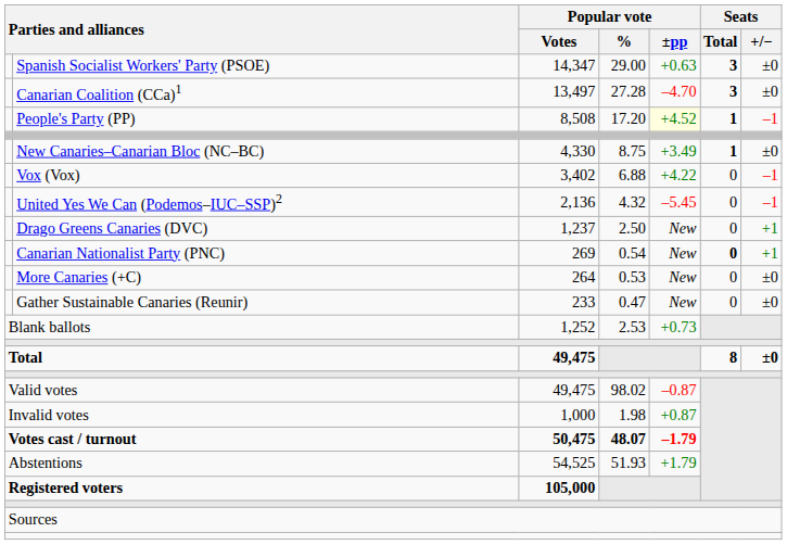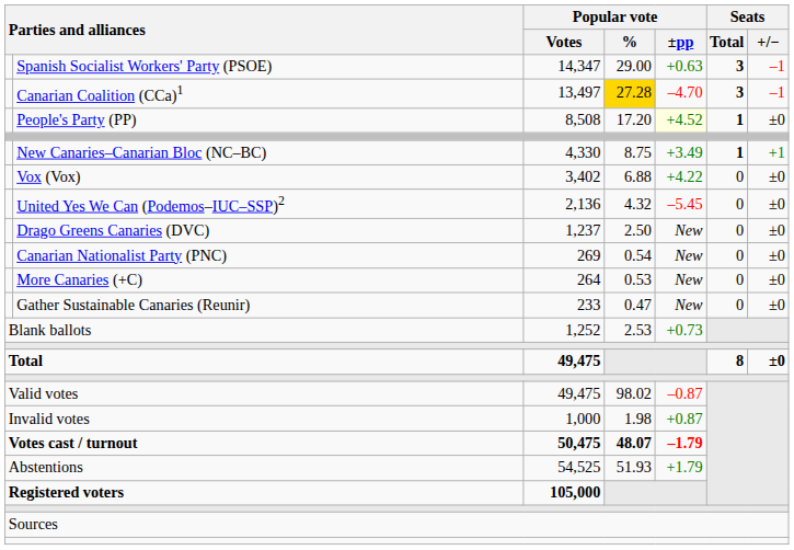Spanish Socialist Workers' Party (PSOE) | Seats / +/−: ±0 -> –1
Canarian Coalition (CCa)1 | Popular vote / %: no background -> gold background
Canarian Coalition (CCa)1 | Seats / +/−: ±0 -> –1
People's Party (PP) | Seats / +/−: –1 -> ±0
New Canaries–Canarian Bloc (NC–BC) | Seats / +/−: ±0 -> +1
Vox (Vox) | Seats / +/−: –1 -> ±0
United Yes We Can (Podemos–IUC–SSP)2 | Seats / +/−: –1 -> ±0
Drago Greens Canaries (DVC) | Seats / +/−: +1 -> ±0
Canarian Nationalist Party (PNC) | Seats / Total: bold -> normal
Canarian Nationalist Party (PNC) | Seats / +/−: +1 -> ±0
